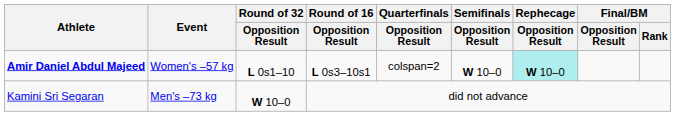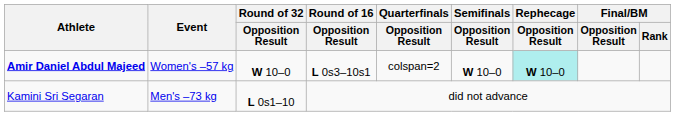Amir Daniel Abdul Majeed | Round of 32 / Opposition Result: L 0s1–10 -> W 10–0
Kamini Sri Segaran | Round of 32 / Opposition Result: W 10–0 -> L 0s1–10
